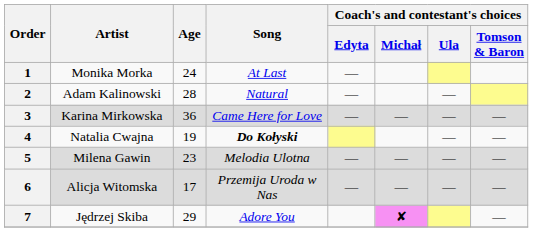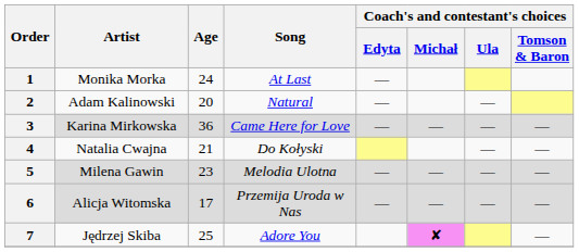2 | Age: 28 -> 20
4 | Age: 19 -> 21
4 | Song: bold -> normal
7 | Age: 29 -> 25
